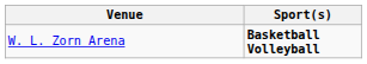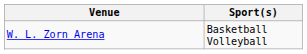W. L. Zorn Arena | Sport(s): bold -> normal
